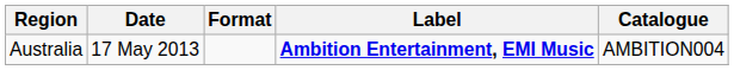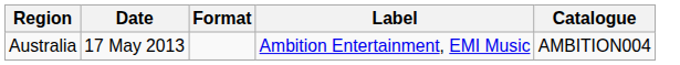Australia | Label: bold -> normal
